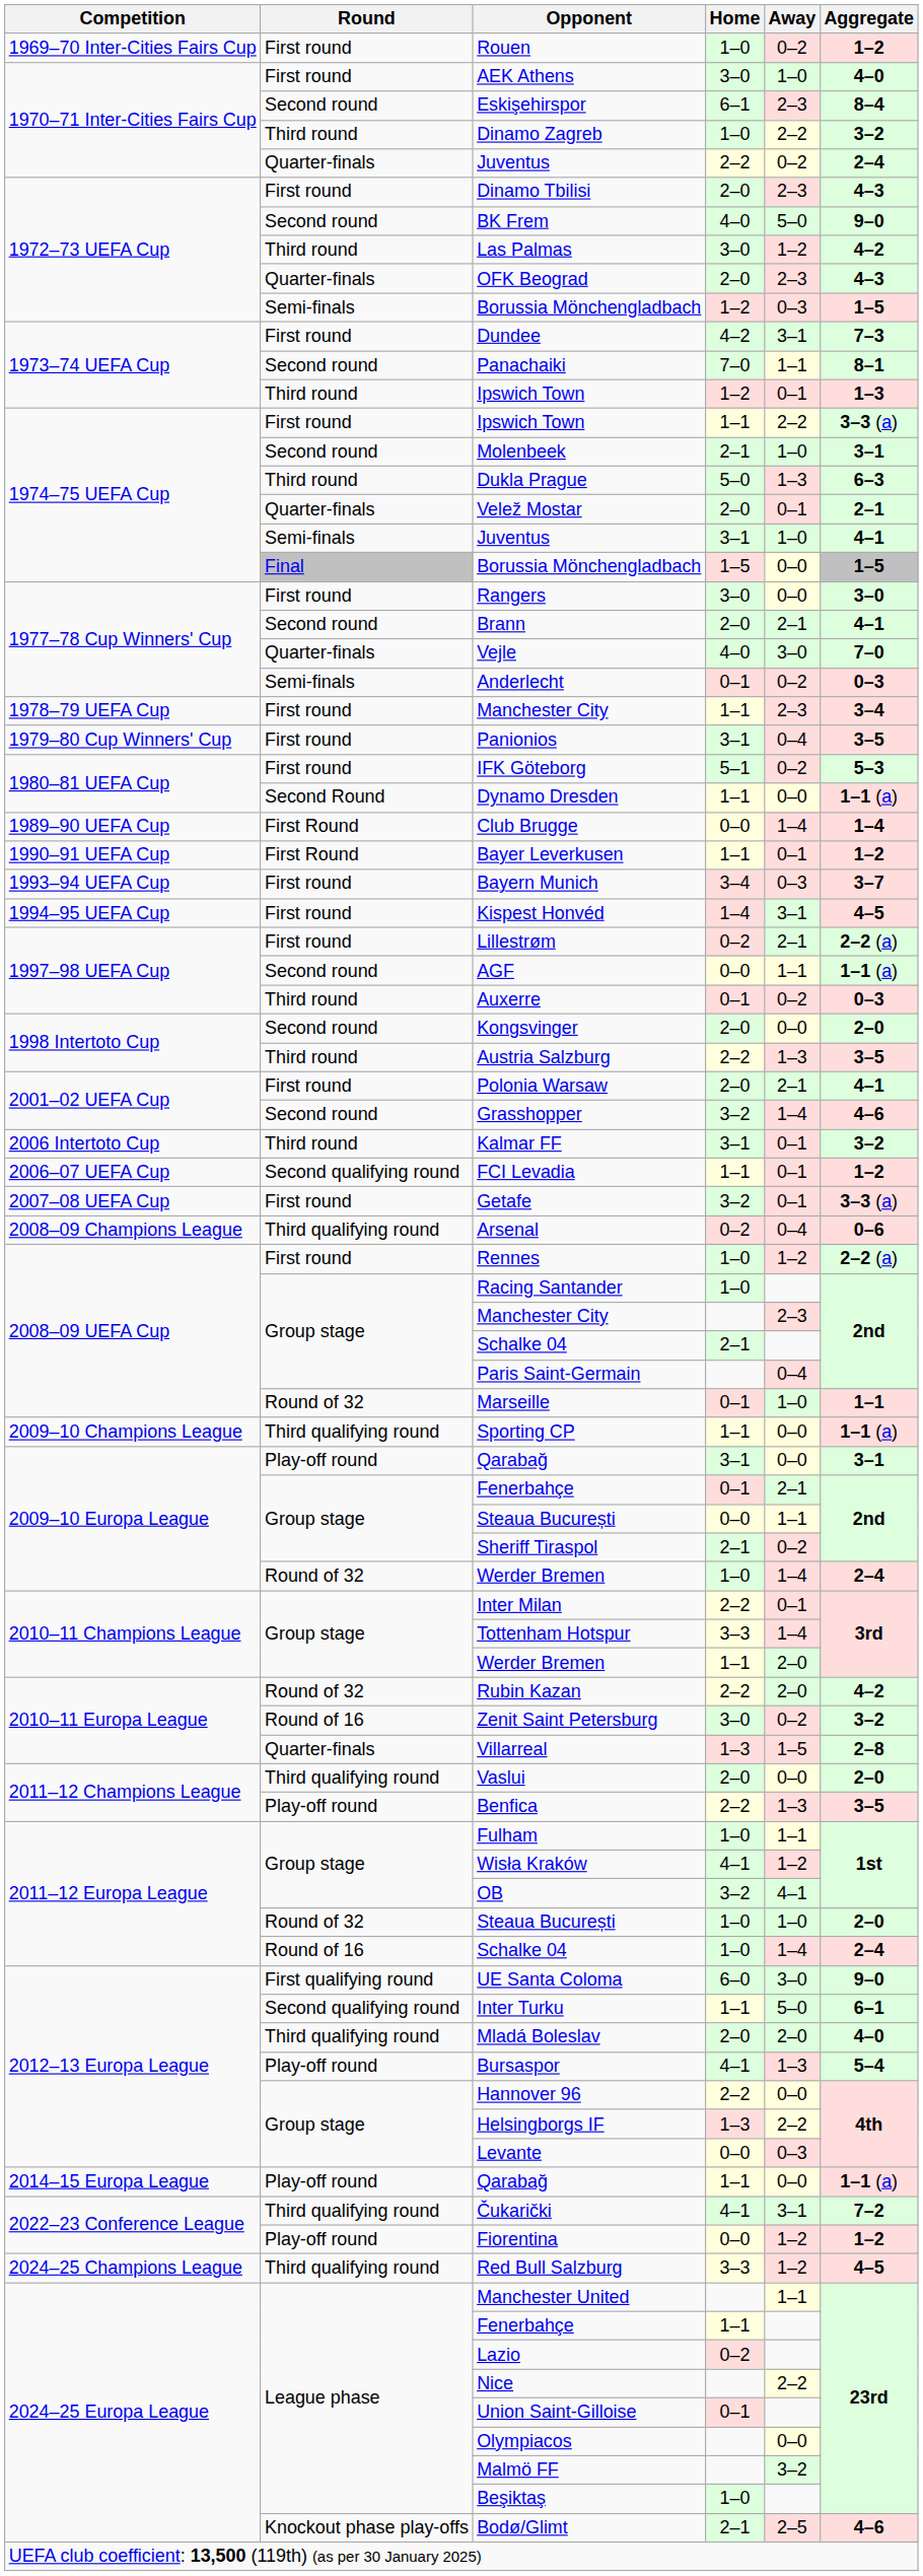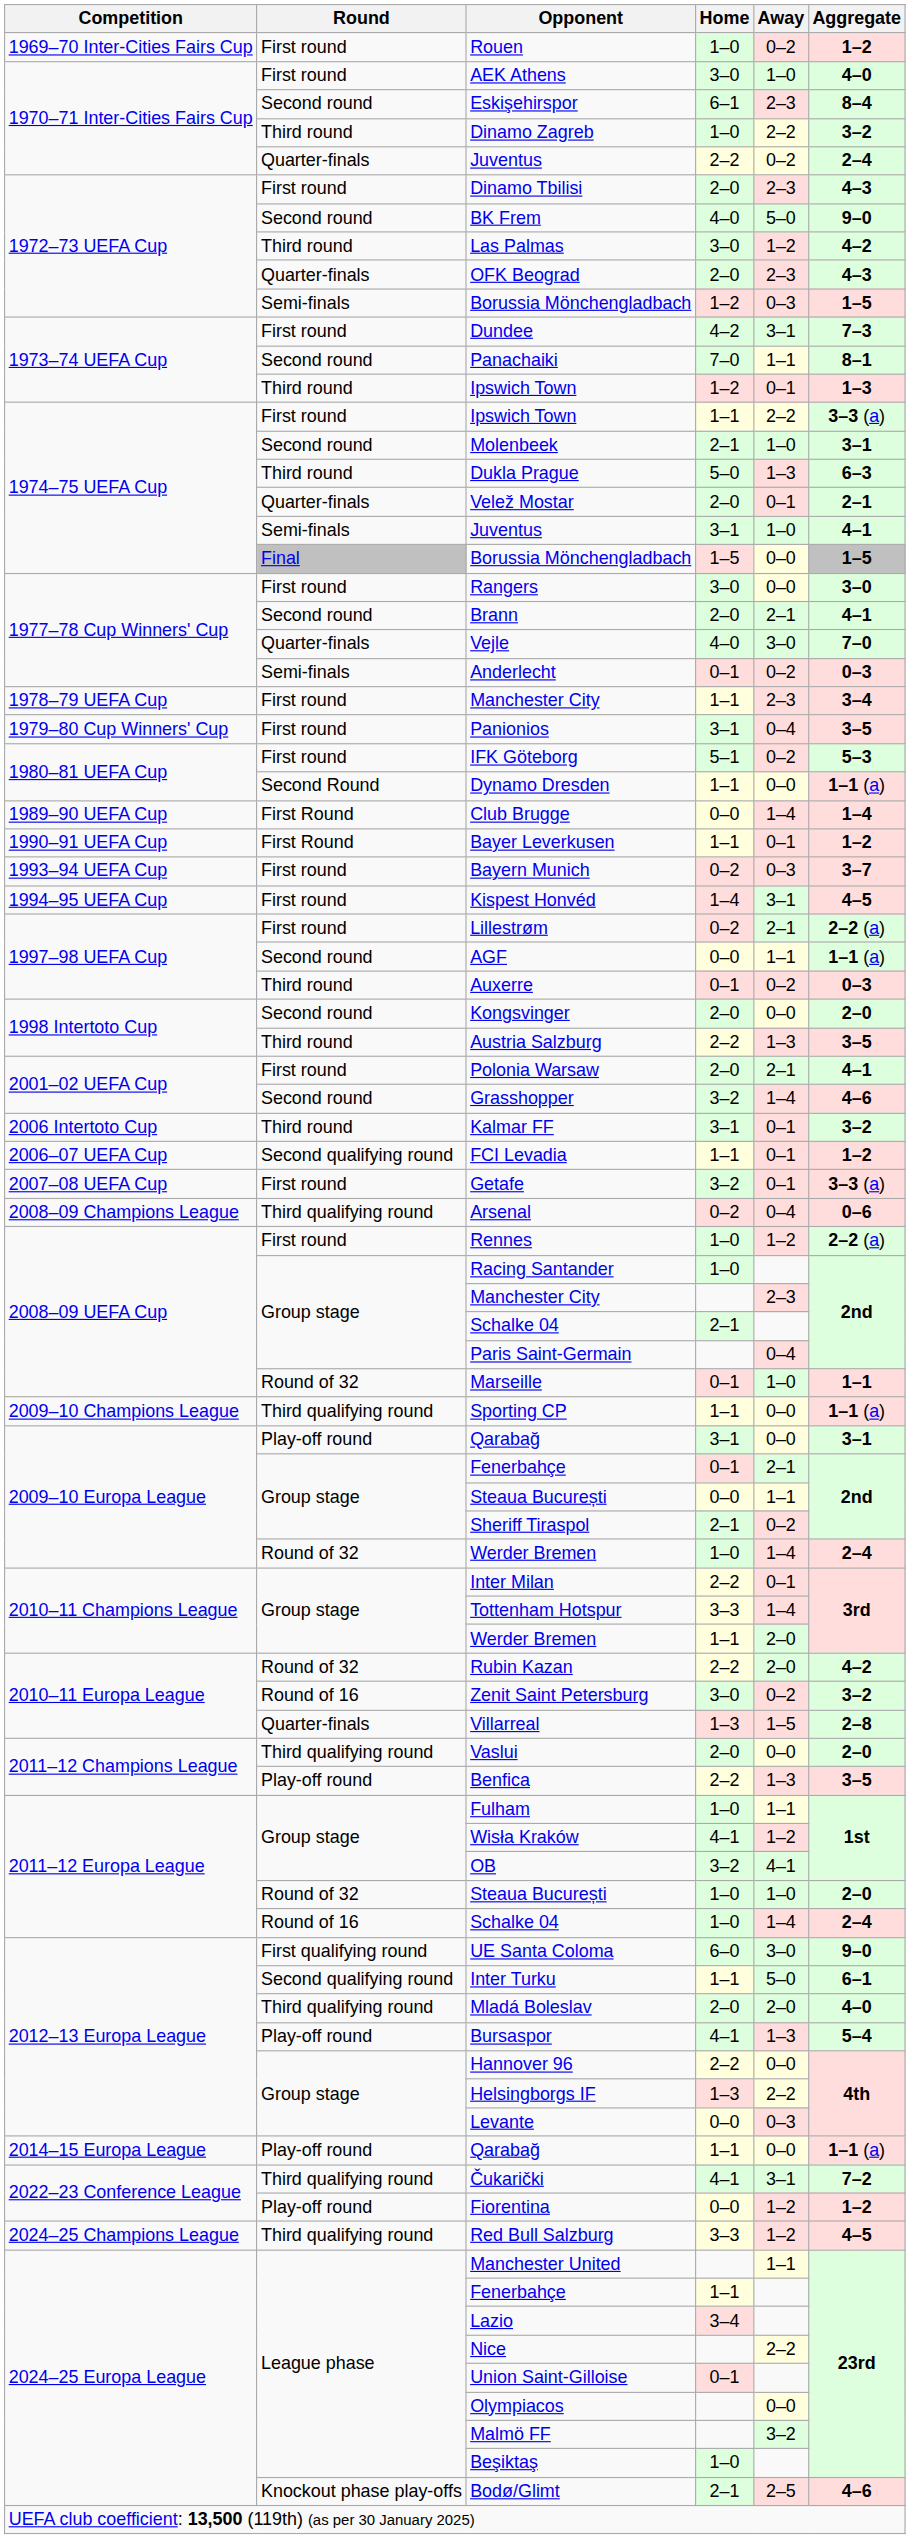Bayern Munich | Home: 3–4 -> 0–2
Lazio | Home: 0–2 -> 3–4
